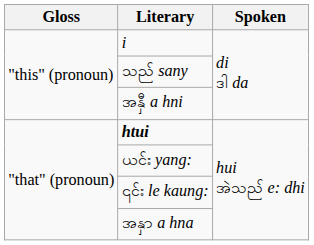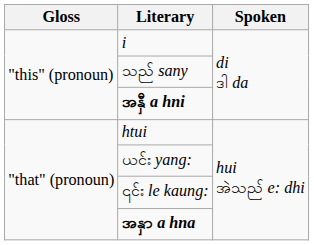အနှီ a hni | Literary: normal -> bold
htui | Literary: bold -> normal
အနှာ a hna | Literary: normal -> bold
